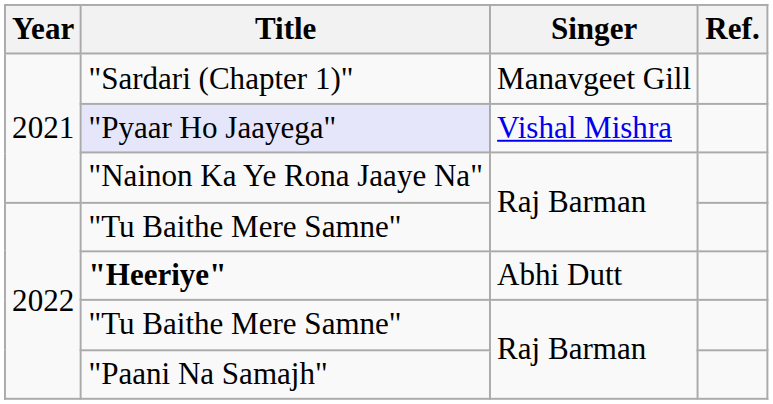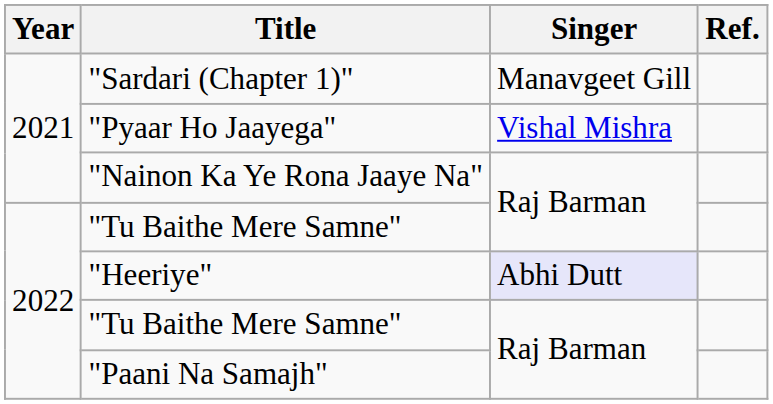"Pyaar Ho Jaayega" | Title: lavender background -> no background
"Heeriye" | Title: bold -> normal
"Heeriye" | Singer: no background -> lavender background
